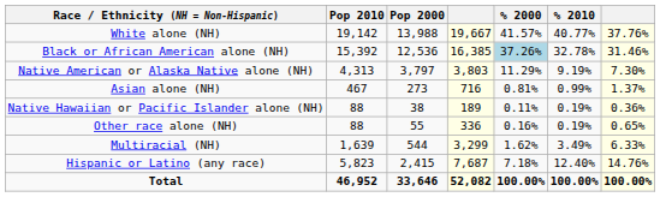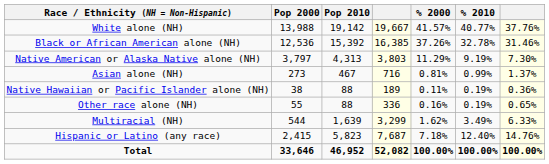columns swapped: Pop 2000 <-> Pop 2010
Black or African American alone (NH) | % 2000: lightblue background -> no background
